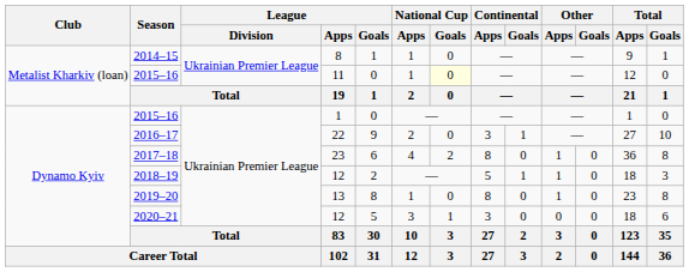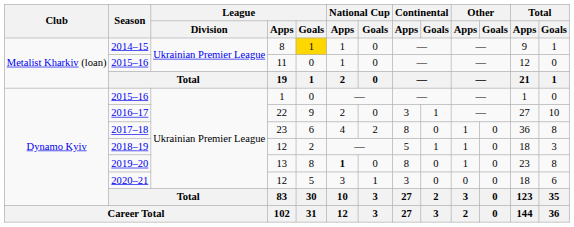2014–15 | League / Goals: no background -> gold background
2015–16 / 11 | National Cup / Goals: lightyellow background -> no background
2019–20 | National Cup / Apps: normal -> bold
